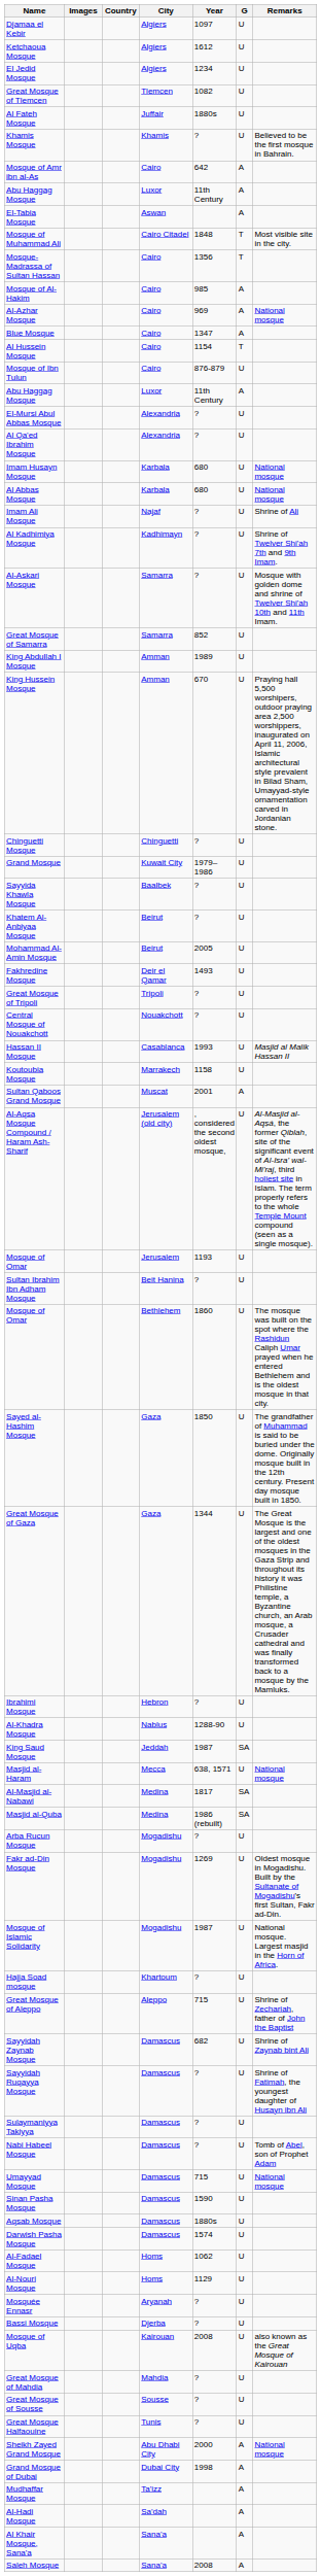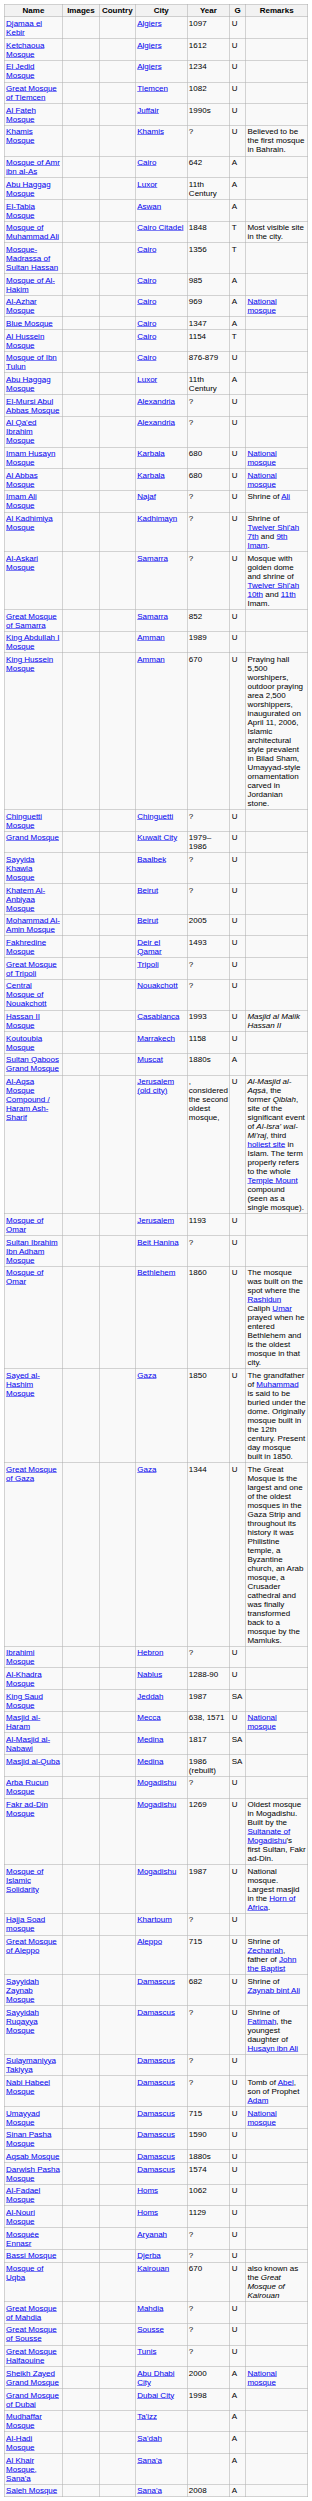Al Fateh Mosque | Year: 1880s -> 1990s
Sultan Qaboos Grand Mosque | Year: 2001 -> 1880s
Mosque of Uqba | Year: 2008 -> 670
